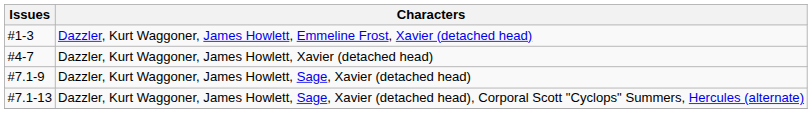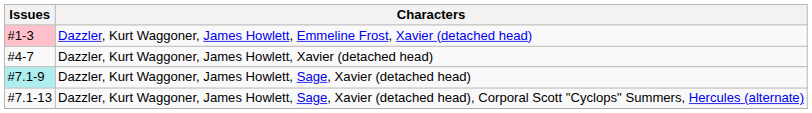row 2 | Issues: no background -> pink background
row 4 | Issues: no background -> paleturquoise background
